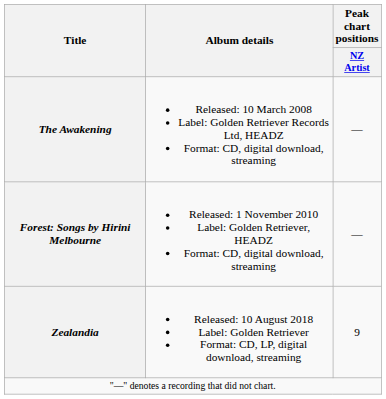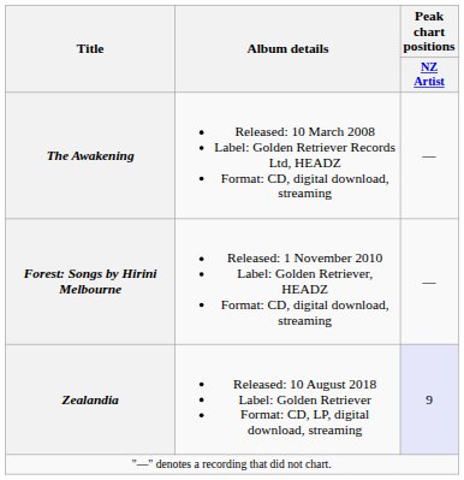Zealandia | Peak chart positions / NZ Artist: no background -> lavender background
